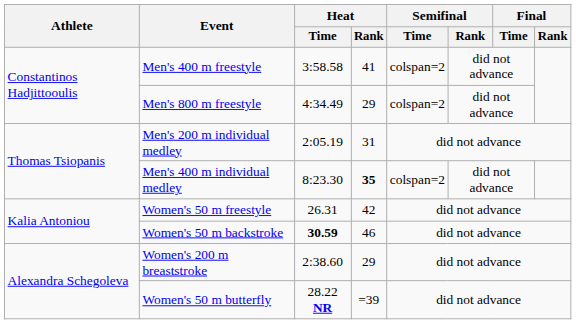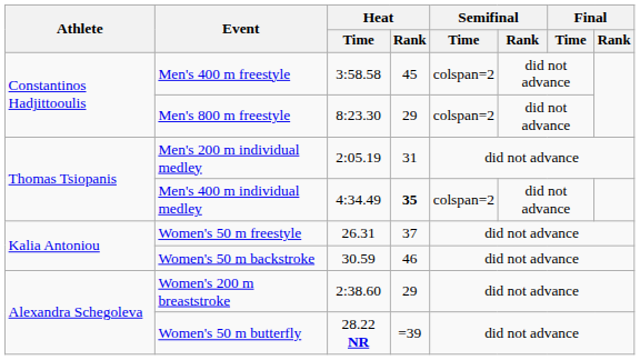Men's 400 m freestyle | Heat / Rank: 41 -> 45
Men's 800 m freestyle | Heat / Time: 4:34.49 -> 8:23.30
Men's 400 m individual medley | Heat / Time: 8:23.30 -> 4:34.49
Women's 50 m freestyle | Heat / Rank: 42 -> 37
Women's 50 m backstroke | Heat / Time: bold -> normal
